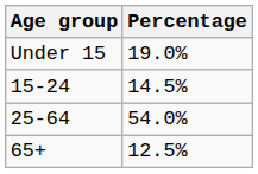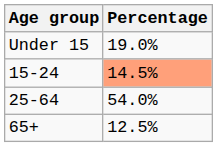15-24 | Percentage: no background -> lightsalmon background
